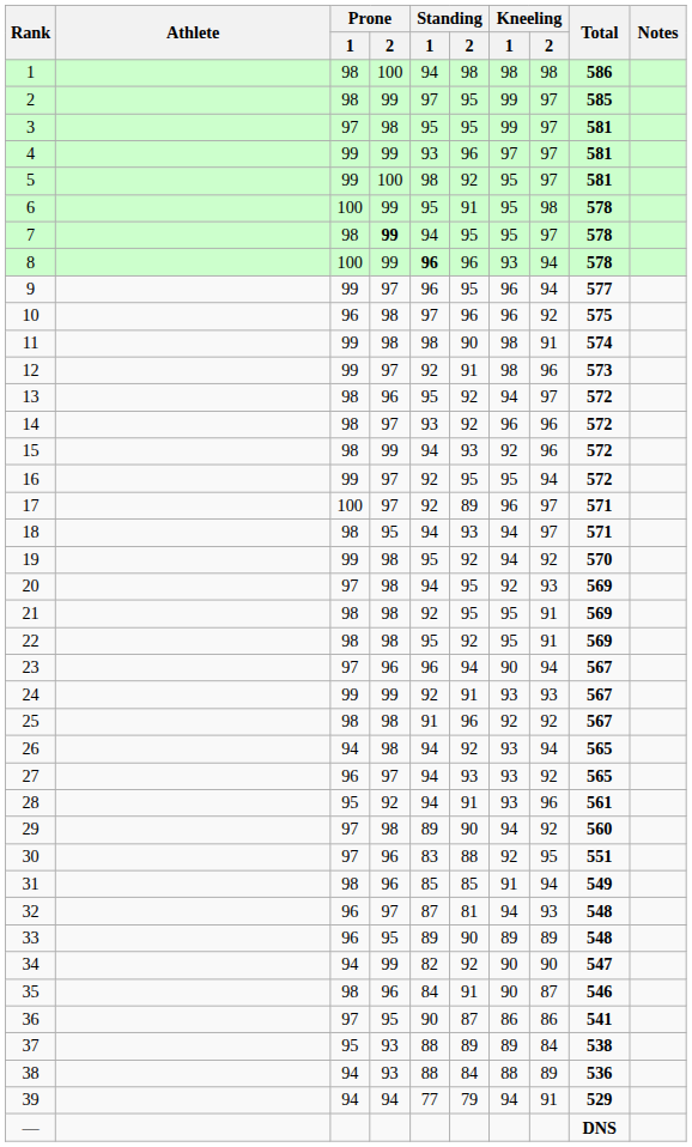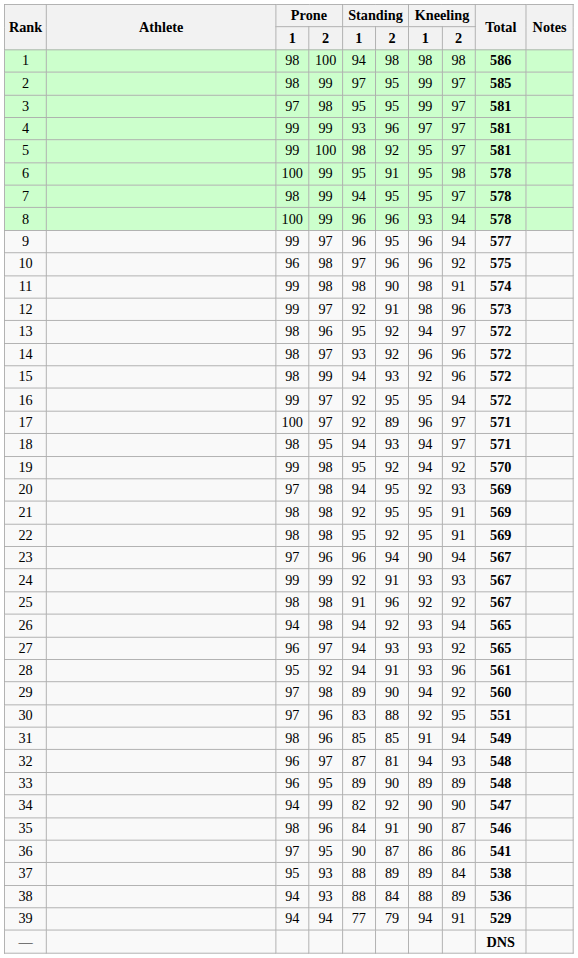7 | Prone / 2: bold -> normal
8 | Standing / 1: bold -> normal
